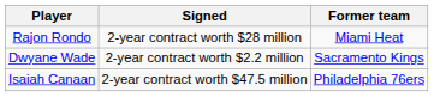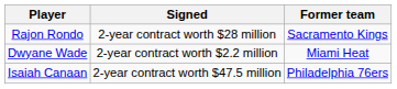Rajon Rondo | Former team: Miami Heat -> Sacramento Kings
Dwyane Wade | Former team: Sacramento Kings -> Miami Heat
